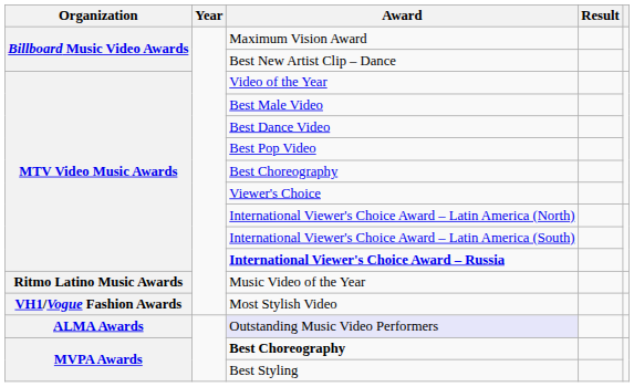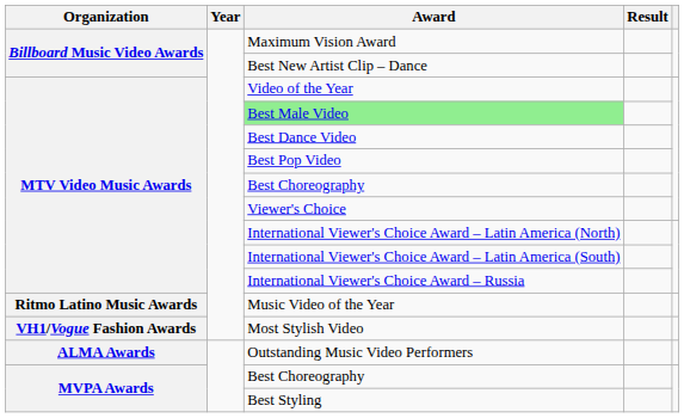Best Male Video | Award: no background -> lightgreen background
International Viewer's Choice Award – Russia | Award: bold -> normal
Outstanding Music Video Performers | Award: lavender background -> no background
MVPA Awards / Best Choreography | Award: bold -> normal
